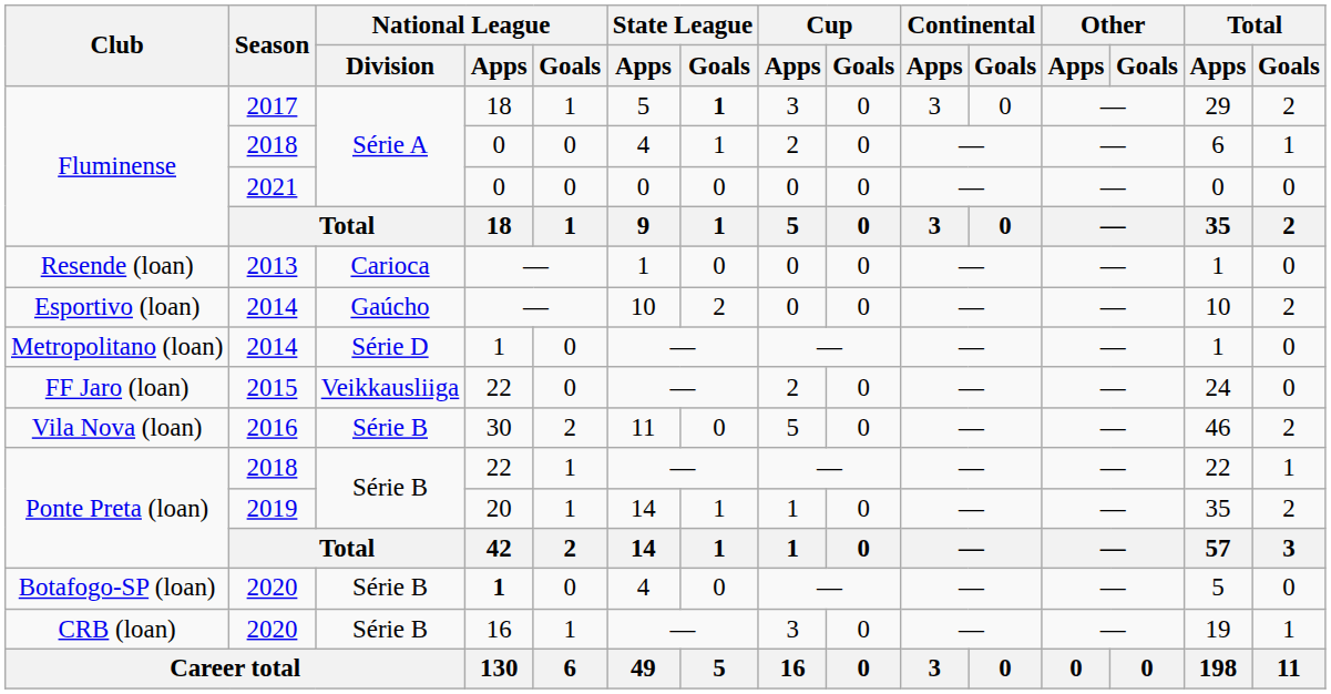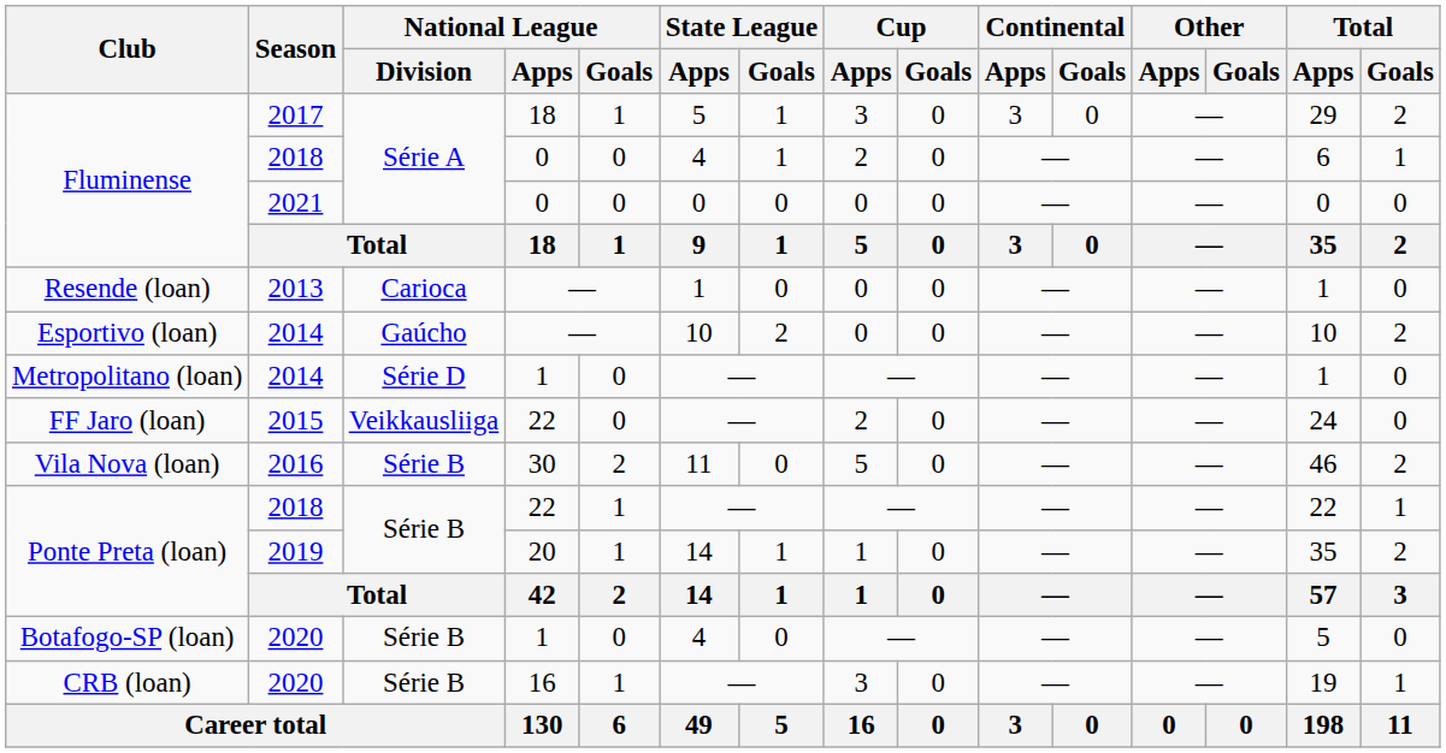Fluminense / 2017 | State League / Goals: bold -> normal
Botafogo-SP (loan) | National League / Apps: bold -> normal
